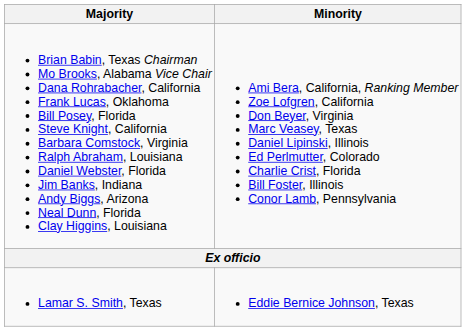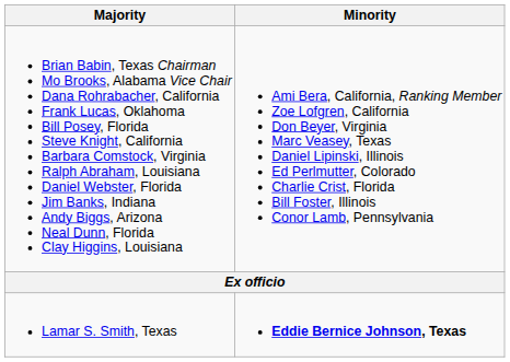Lamar S. Smith, Texas | Minority: normal -> bold
